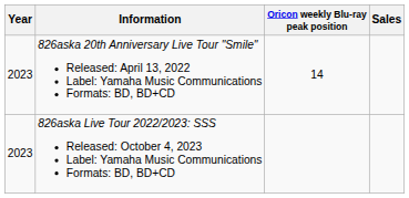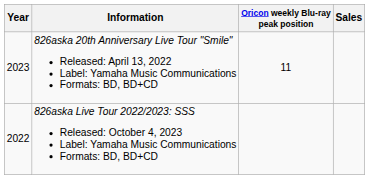row 2 | Oricon weekly Blu-ray peak position: 14 -> 11
row 3 | Year: 2023 -> 2022
